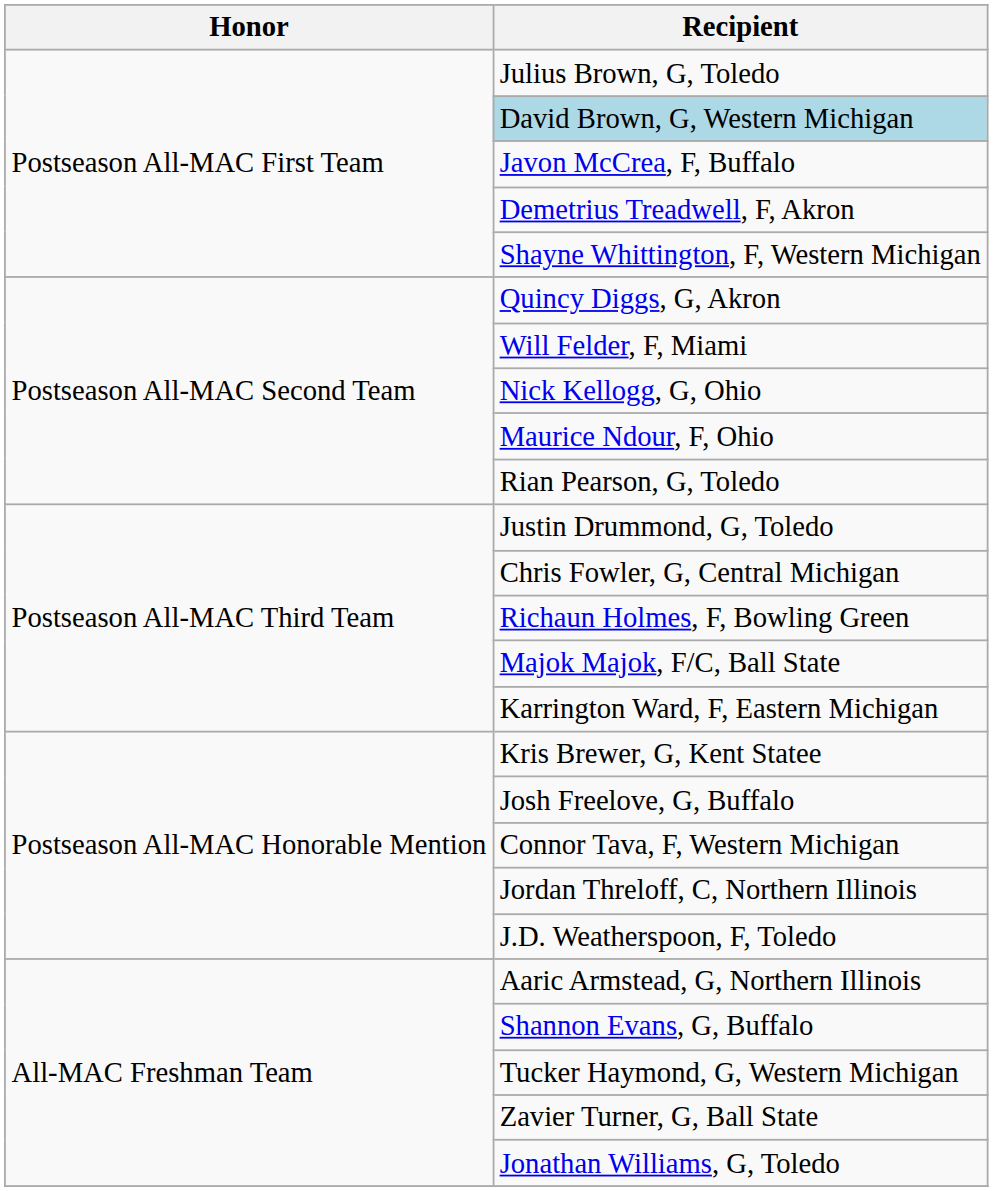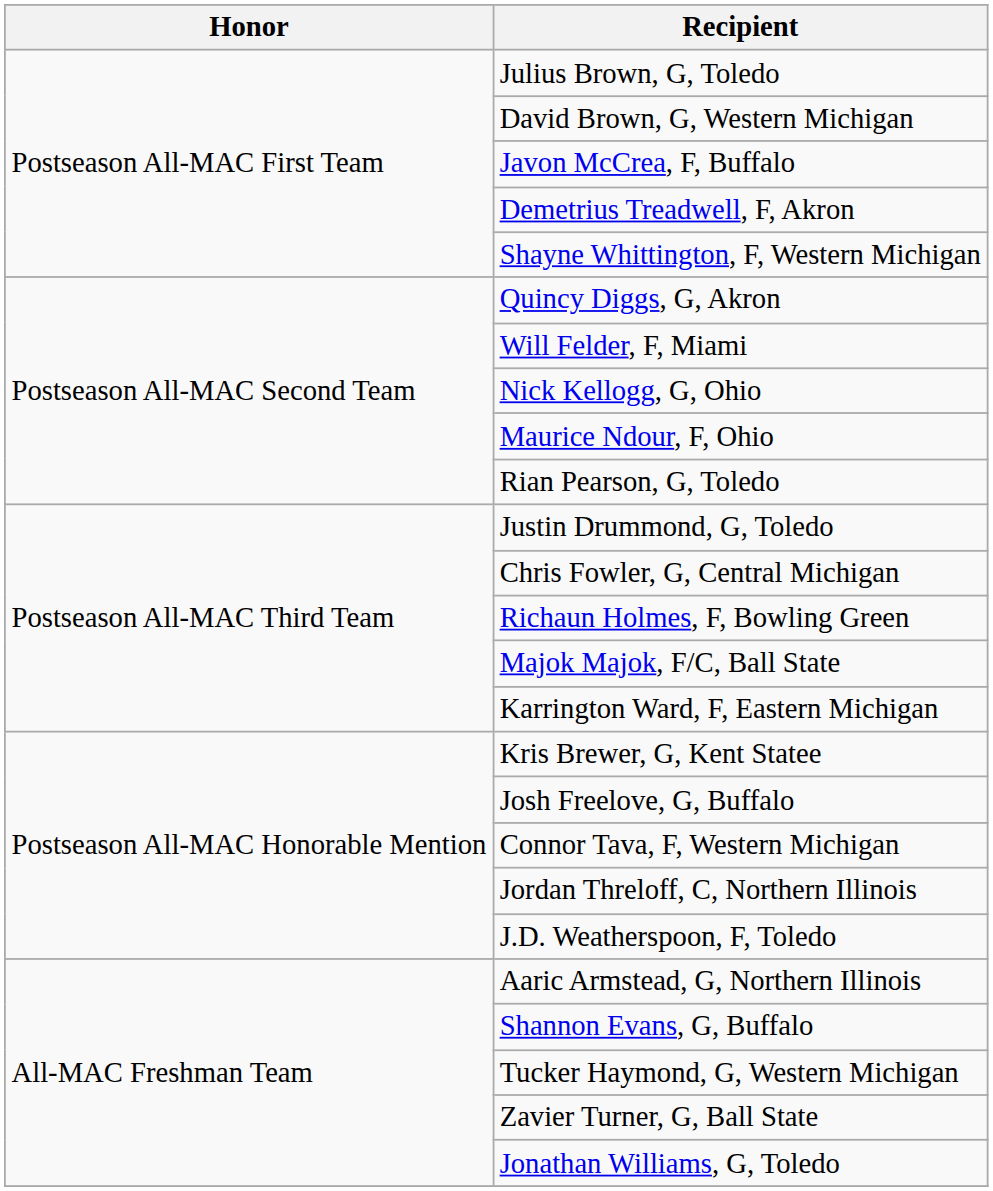row 3 | Recipient: lightblue background -> no background
